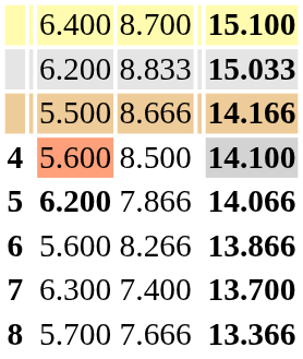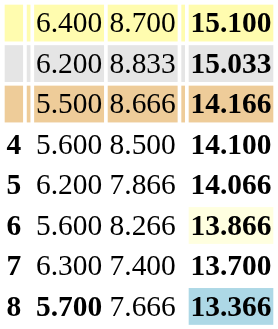8.500 | column 2: lightsalmon background -> no background
8.500 | column 4: lightgrey background -> no background
7.866 | column 2: bold -> normal
8.266 | column 4: no background -> lightyellow background
7.666 | column 2: normal -> bold
7.666 | column 4: no background -> lightblue background
